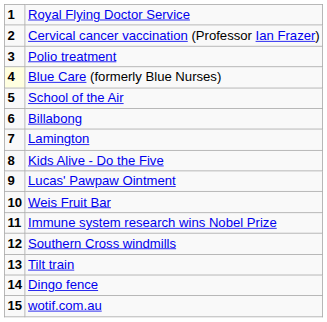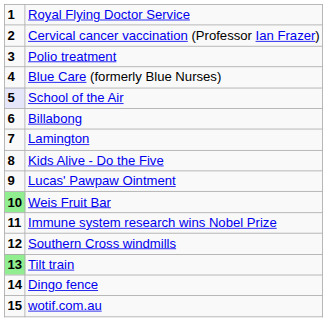Blue Care (formerly Blue Nurses) | column 1: lightyellow background -> no background
School of the Air | column 1: no background -> lavender background
Weis Fruit Bar | column 1: no background -> lightgreen background
Tilt train | column 1: no background -> lightgreen background
